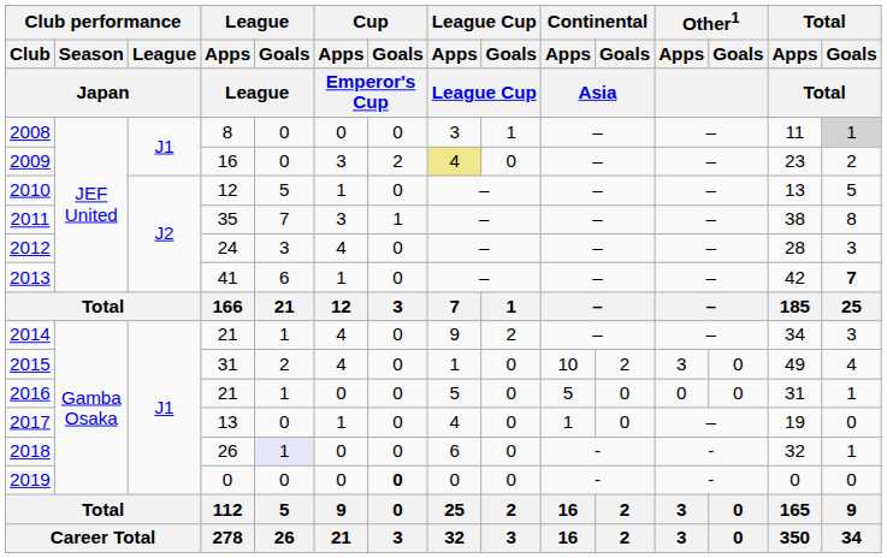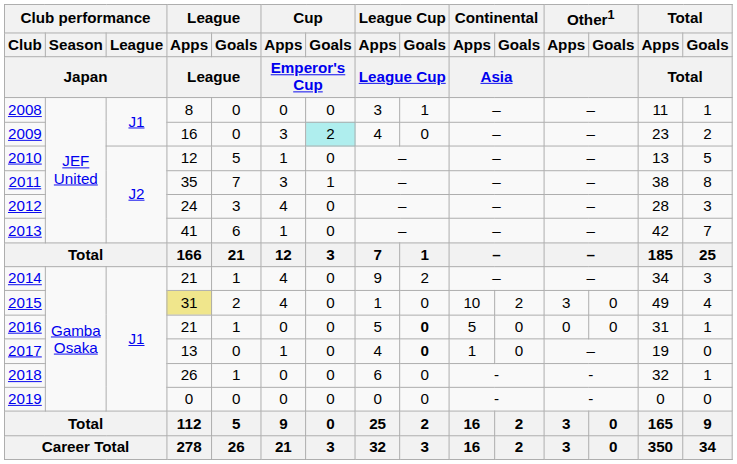2008 | Total / Goals / Total: lightgrey background -> no background
2009 | Cup / Goals / Emperor's Cup: no background -> paleturquoise background
2009 | League Cup / Apps / League Cup: khaki background -> no background
2013 | Total / Goals / Total: bold -> normal
2015 | League / Apps / League: no background -> khaki background
2016 | League Cup / Goals / League Cup: normal -> bold
2017 | League Cup / Goals / League Cup: normal -> bold
2018 | League / Goals / League: lavender background -> no background
2019 | Cup / Goals / Emperor's Cup: bold -> normal
